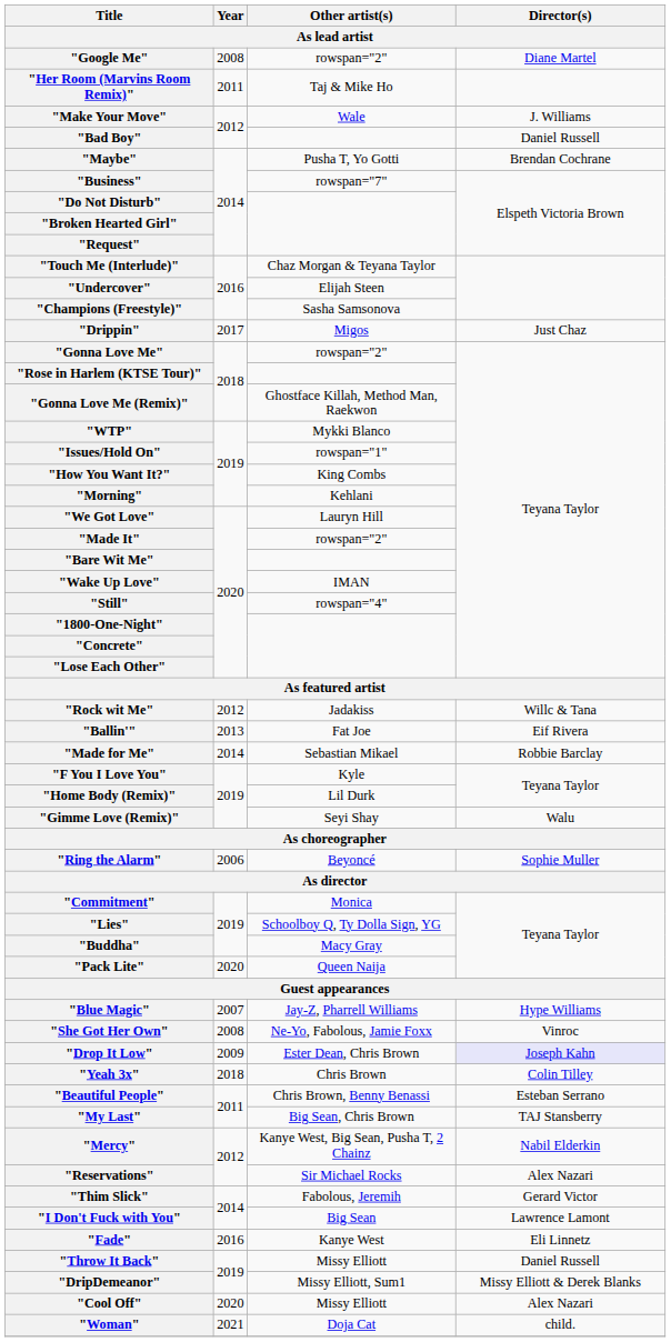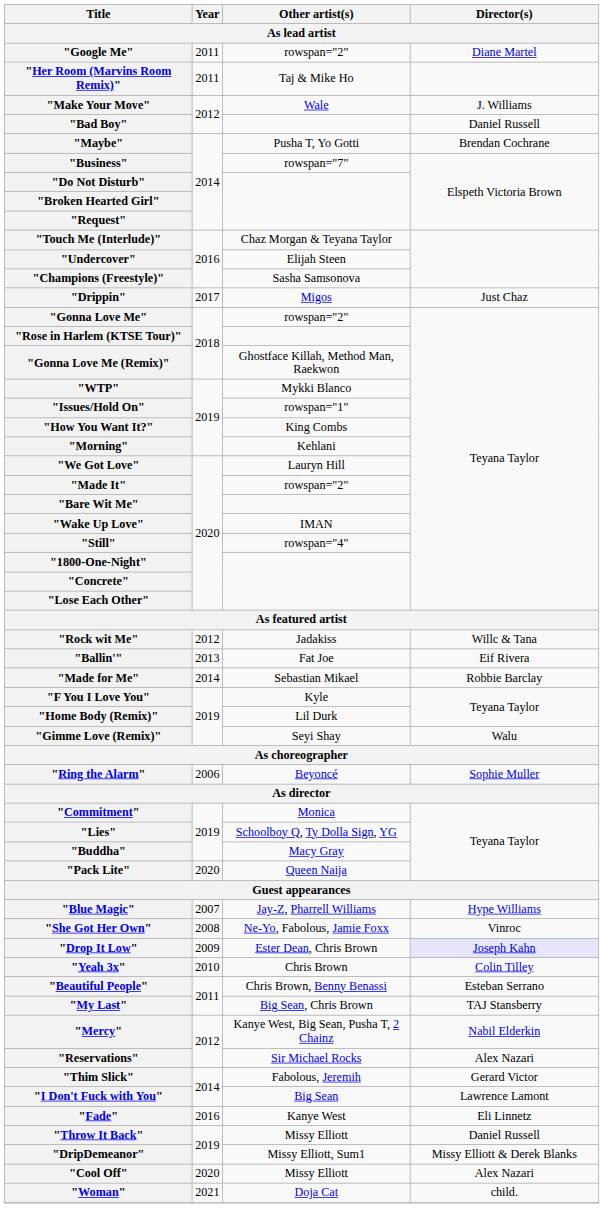"Google Me" | Year: 2008 -> 2011
"Yeah 3x" | Year: 2018 -> 2010
